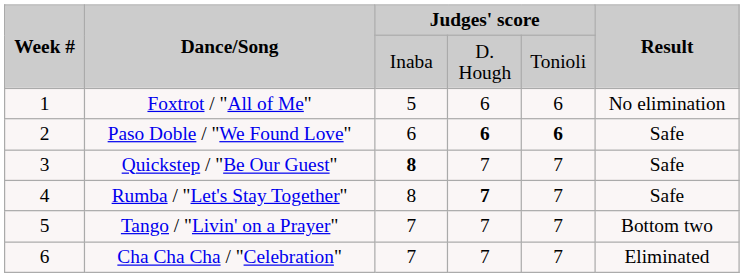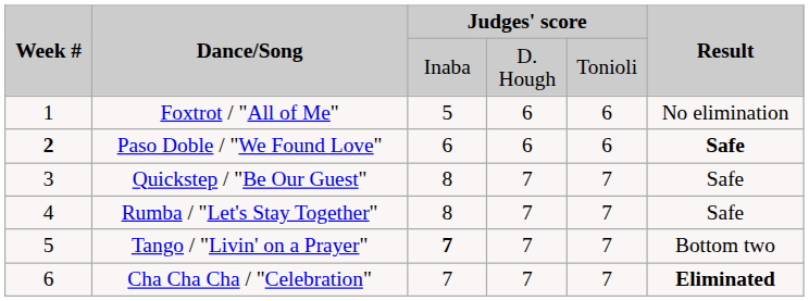Paso Doble / "We Found Love" | Week #: normal -> bold
Paso Doble / "We Found Love" | column 4: bold -> normal
Paso Doble / "We Found Love" | column 5: bold -> normal
Paso Doble / "We Found Love" | Result: normal -> bold
Quickstep / "Be Our Guest" | column 3: bold -> normal
Rumba / "Let's Stay Together" | column 4: bold -> normal
Tango / "Livin' on a Prayer" | column 3: normal -> bold
Cha Cha Cha / "Celebration" | Result: normal -> bold
